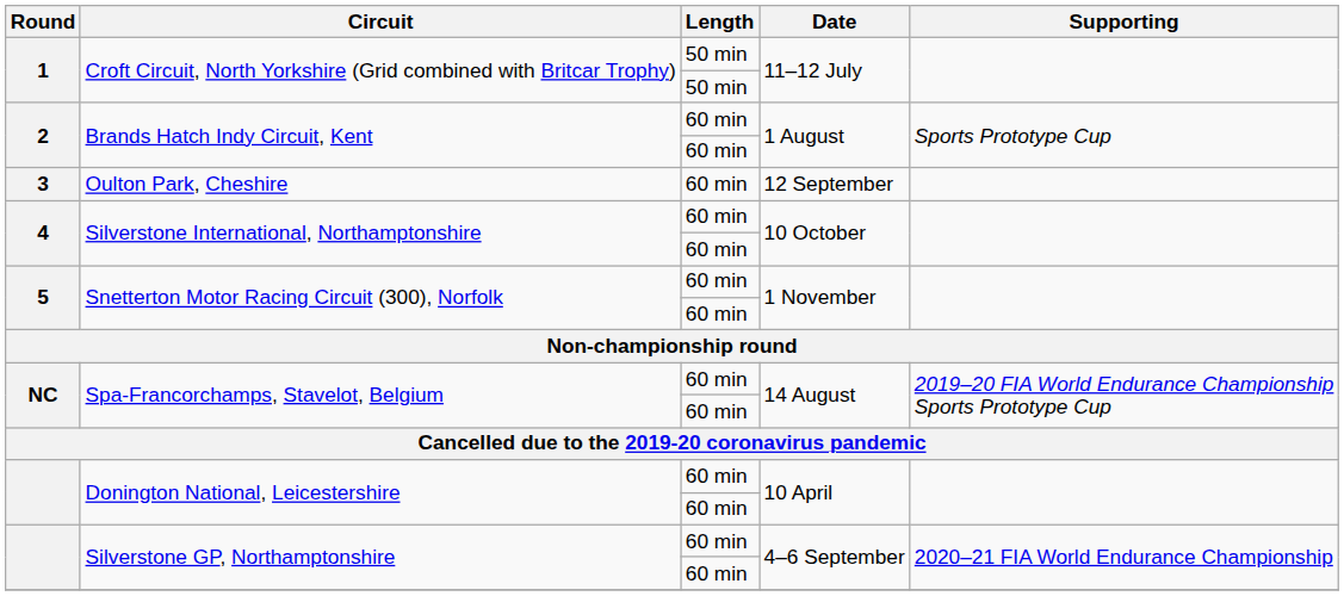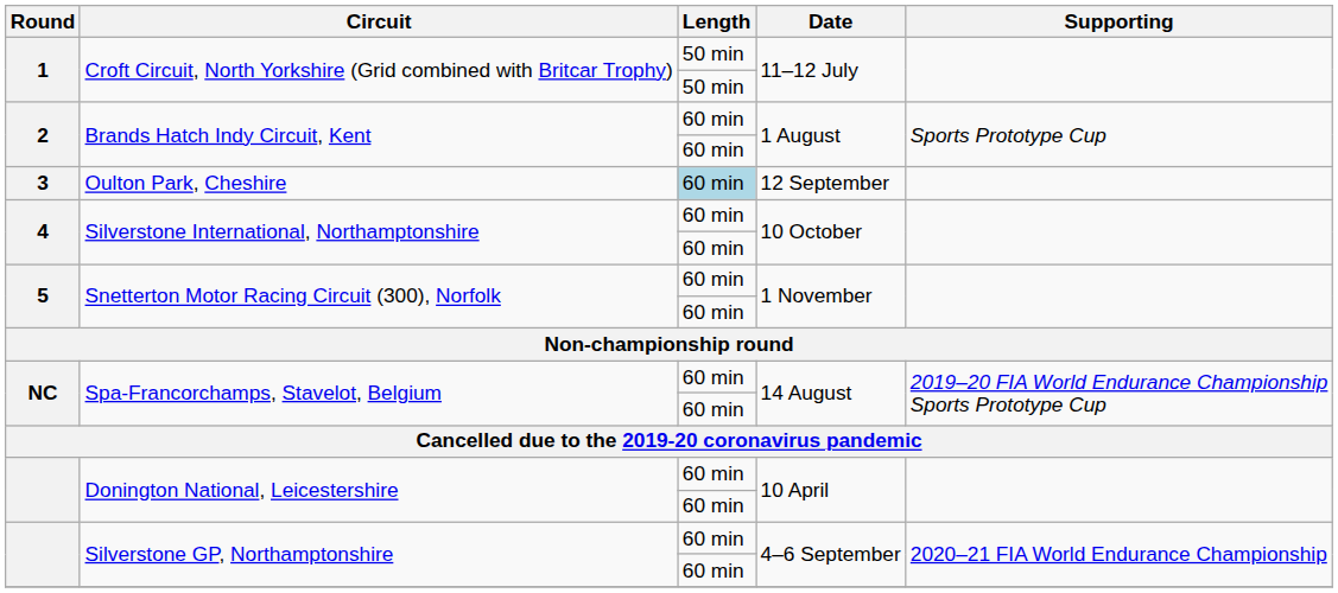Oulton Park, Cheshire | Length: no background -> lightblue background
